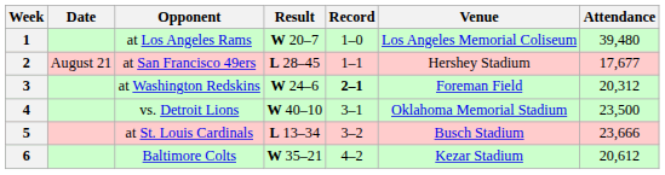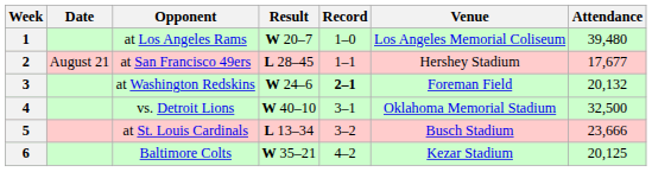3 | Attendance: 20,312 -> 20,132
4 | Attendance: 23,500 -> 32,500
6 | Attendance: 20,612 -> 20,125
